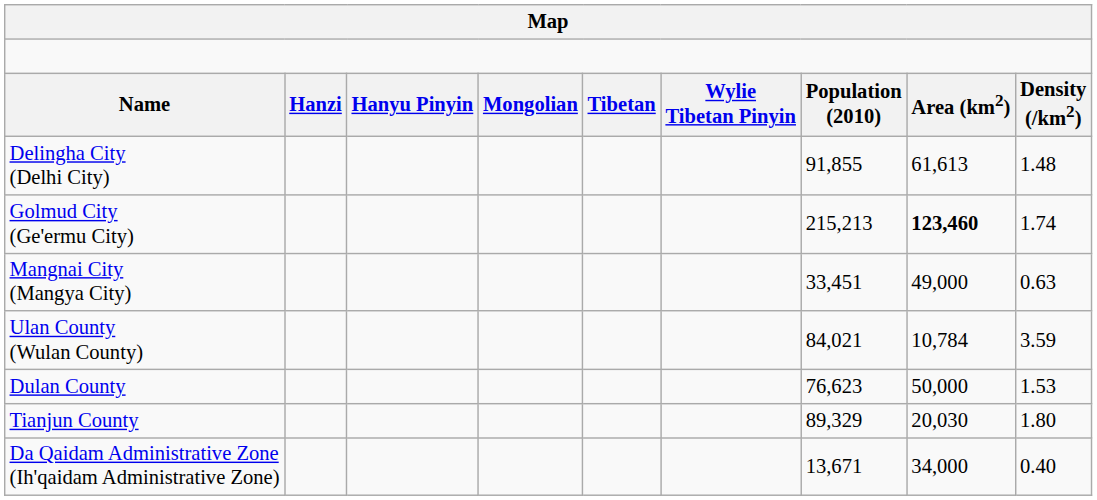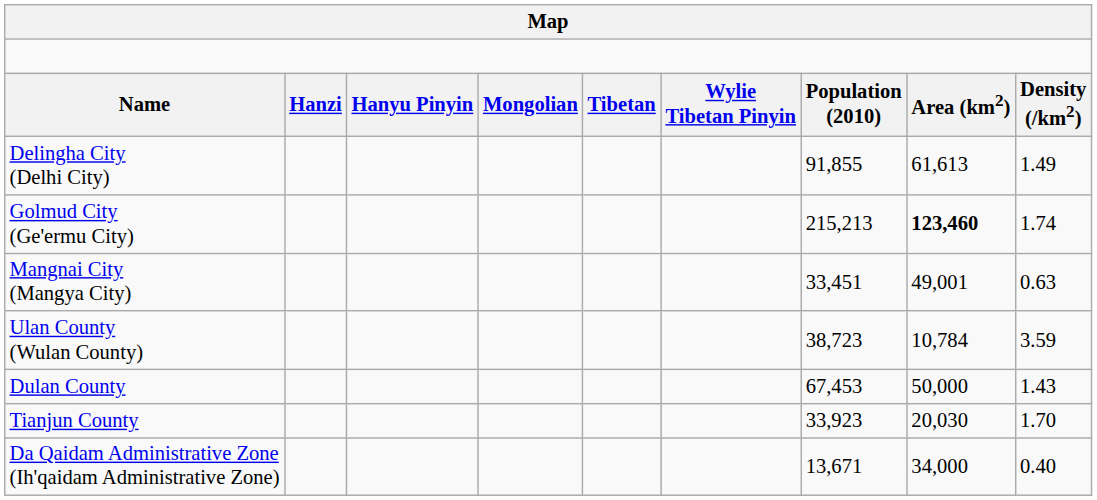Delingha City (Delhi City) | column 9: 1.48 -> 1.49
Mangnai City (Mangya City) | column 8: 49,000 -> 49,001
Ulan County (Wulan County) | column 7: 84,021 -> 38,723
Dulan County | column 7: 76,623 -> 67,453
Dulan County | column 9: 1.53 -> 1.43
Tianjun County | column 7: 89,329 -> 33,923
Tianjun County | column 9: 1.80 -> 1.70
